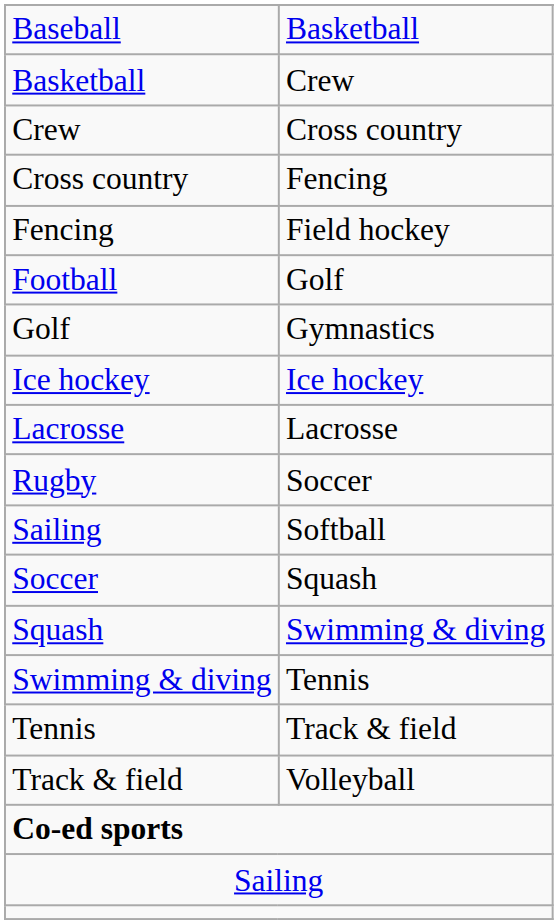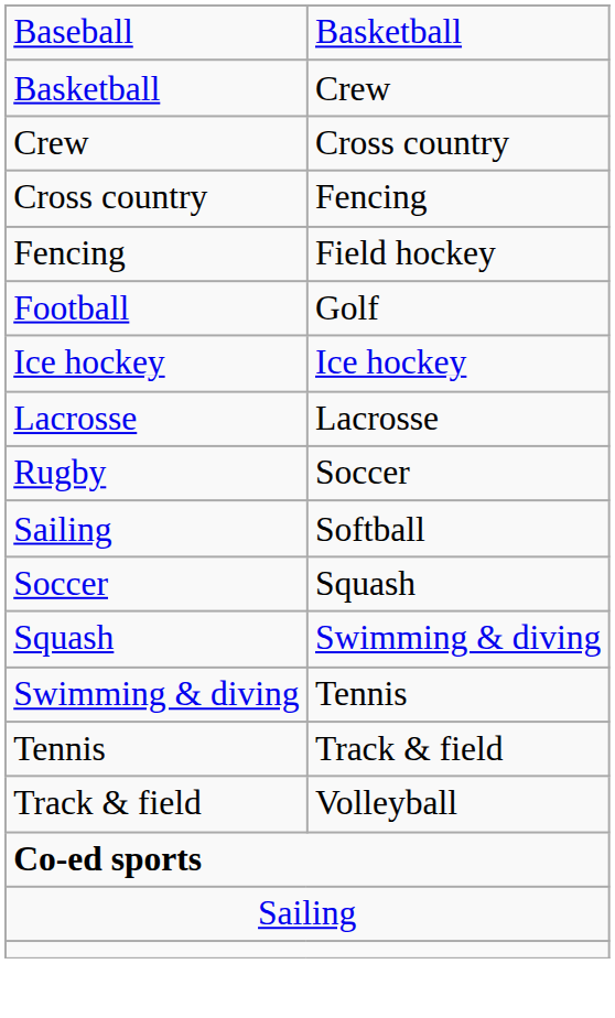- row: Golf | Gymnastics
